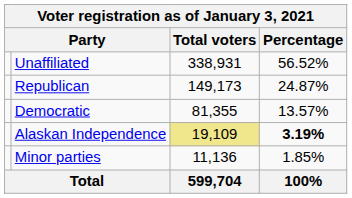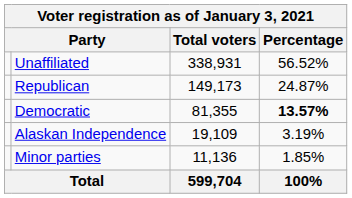Democratic | Percentage: normal -> bold
Alaskan Independence | Total voters: khaki background -> no background
Alaskan Independence | Percentage: bold -> normal
